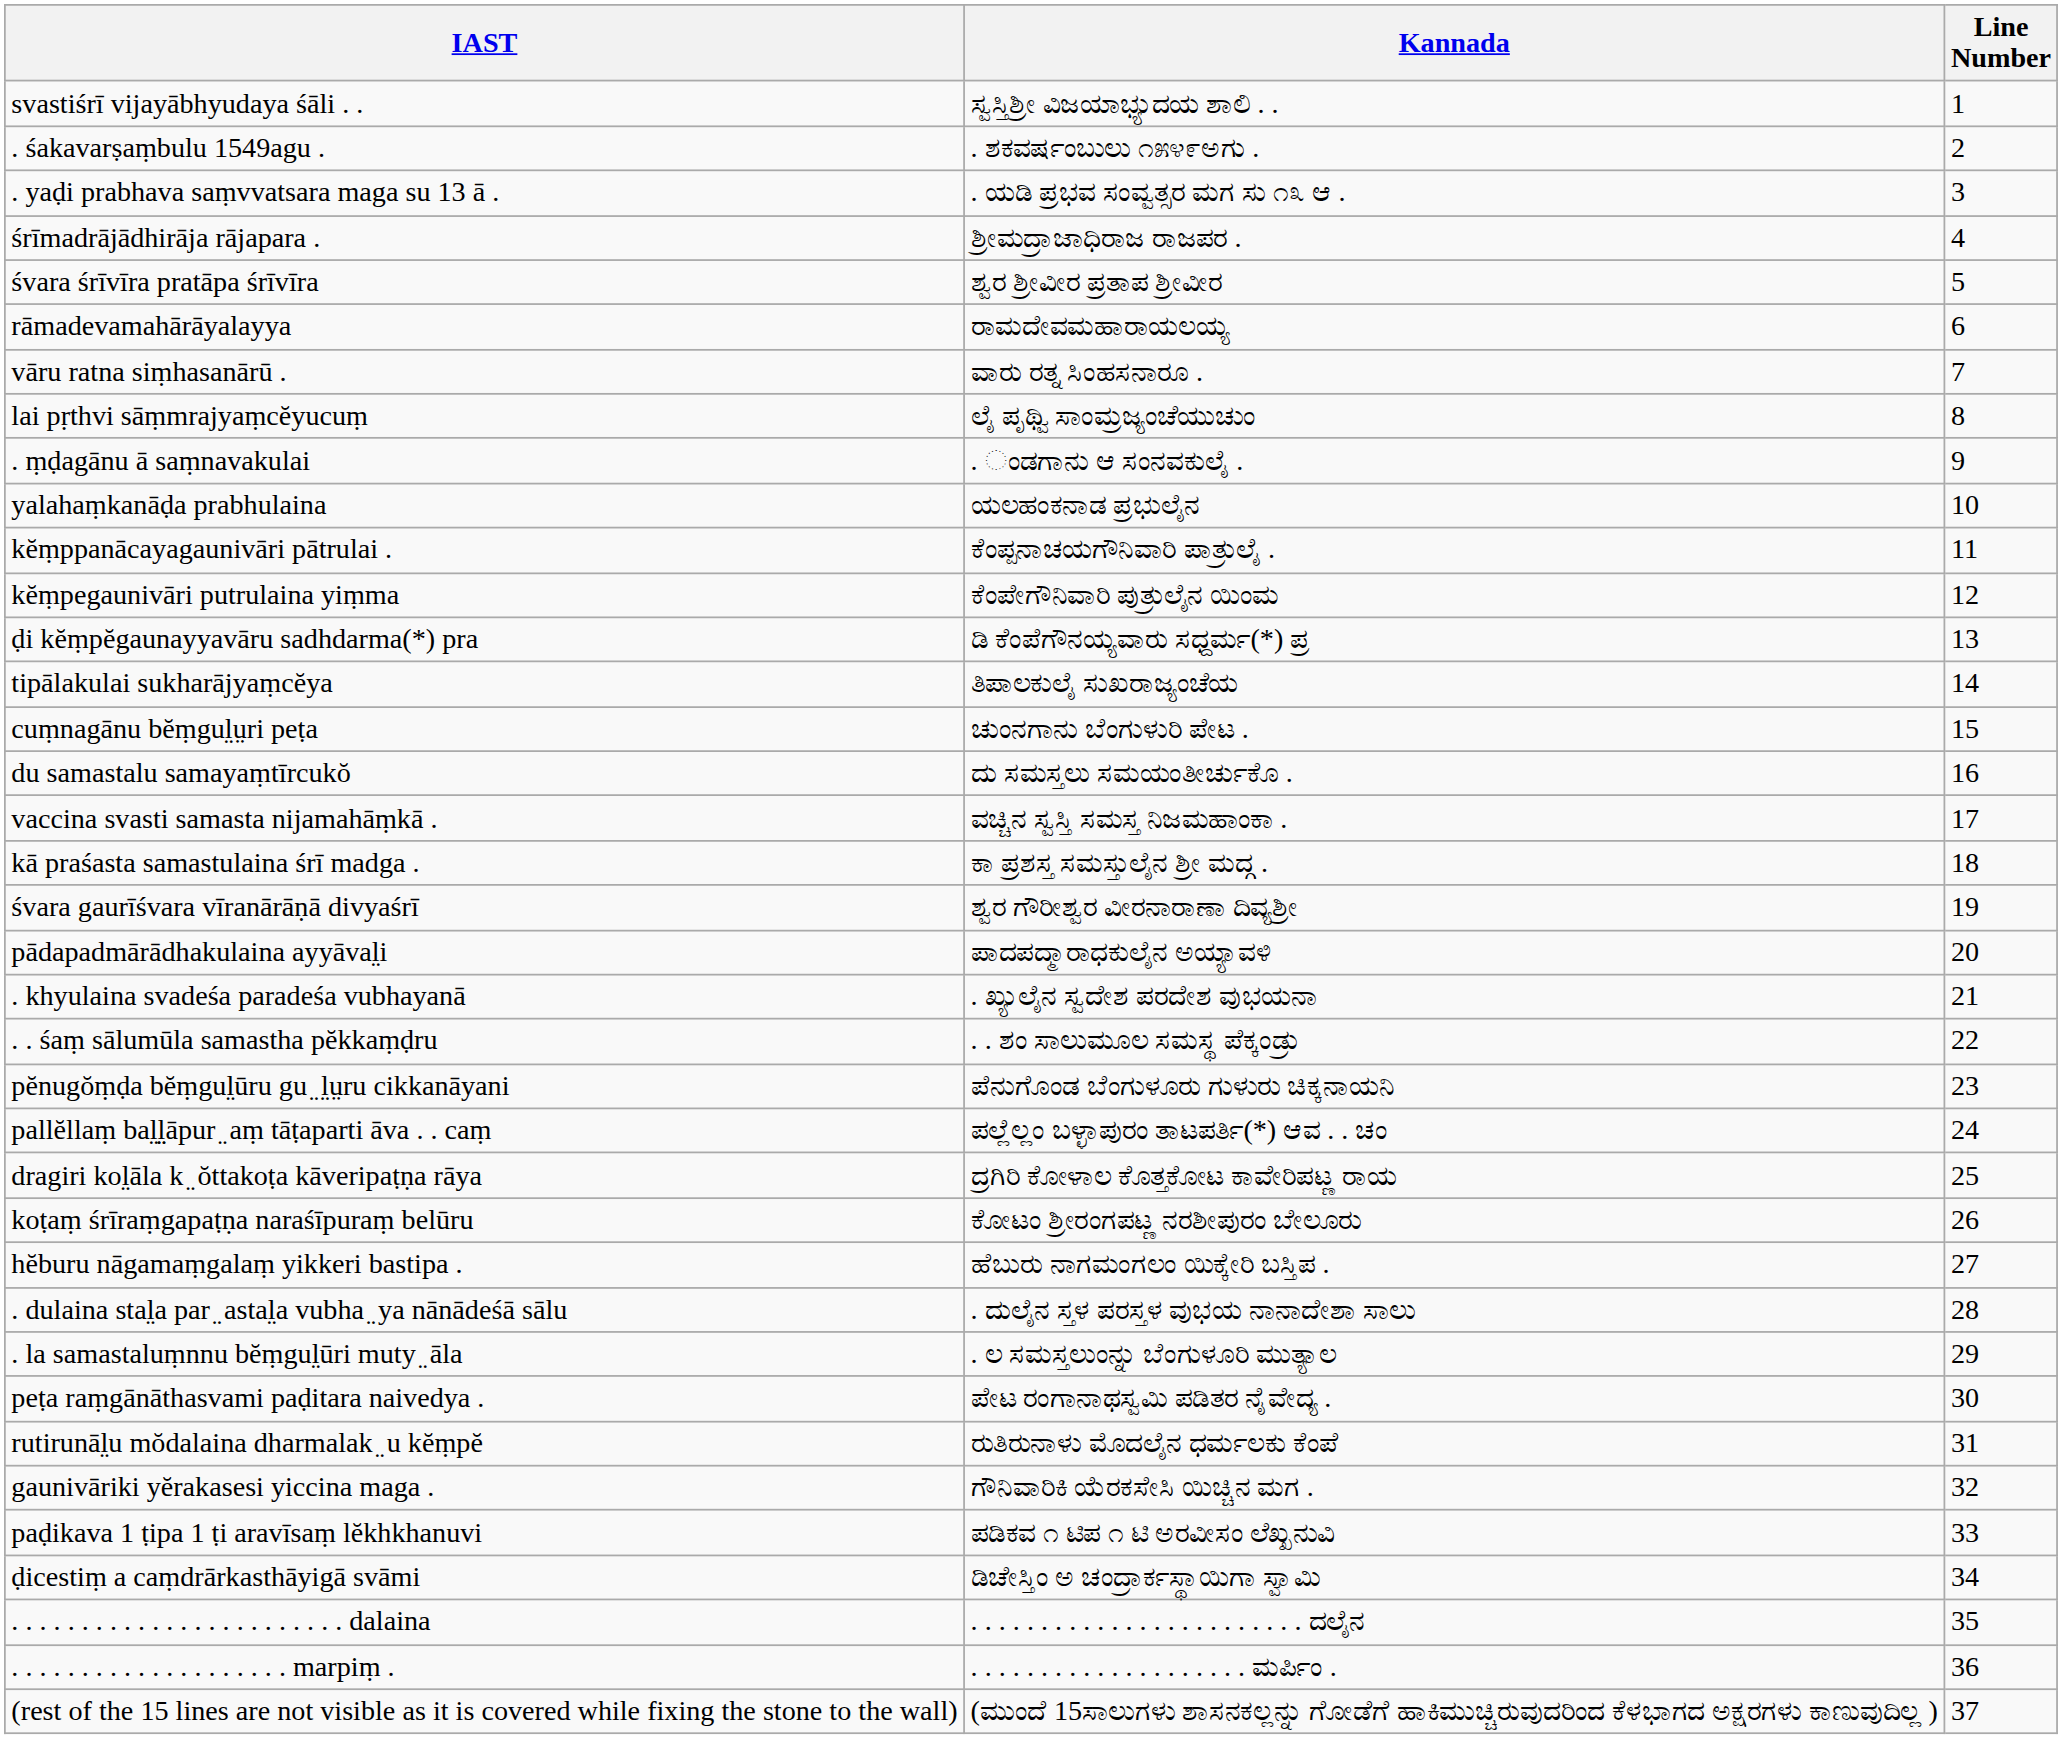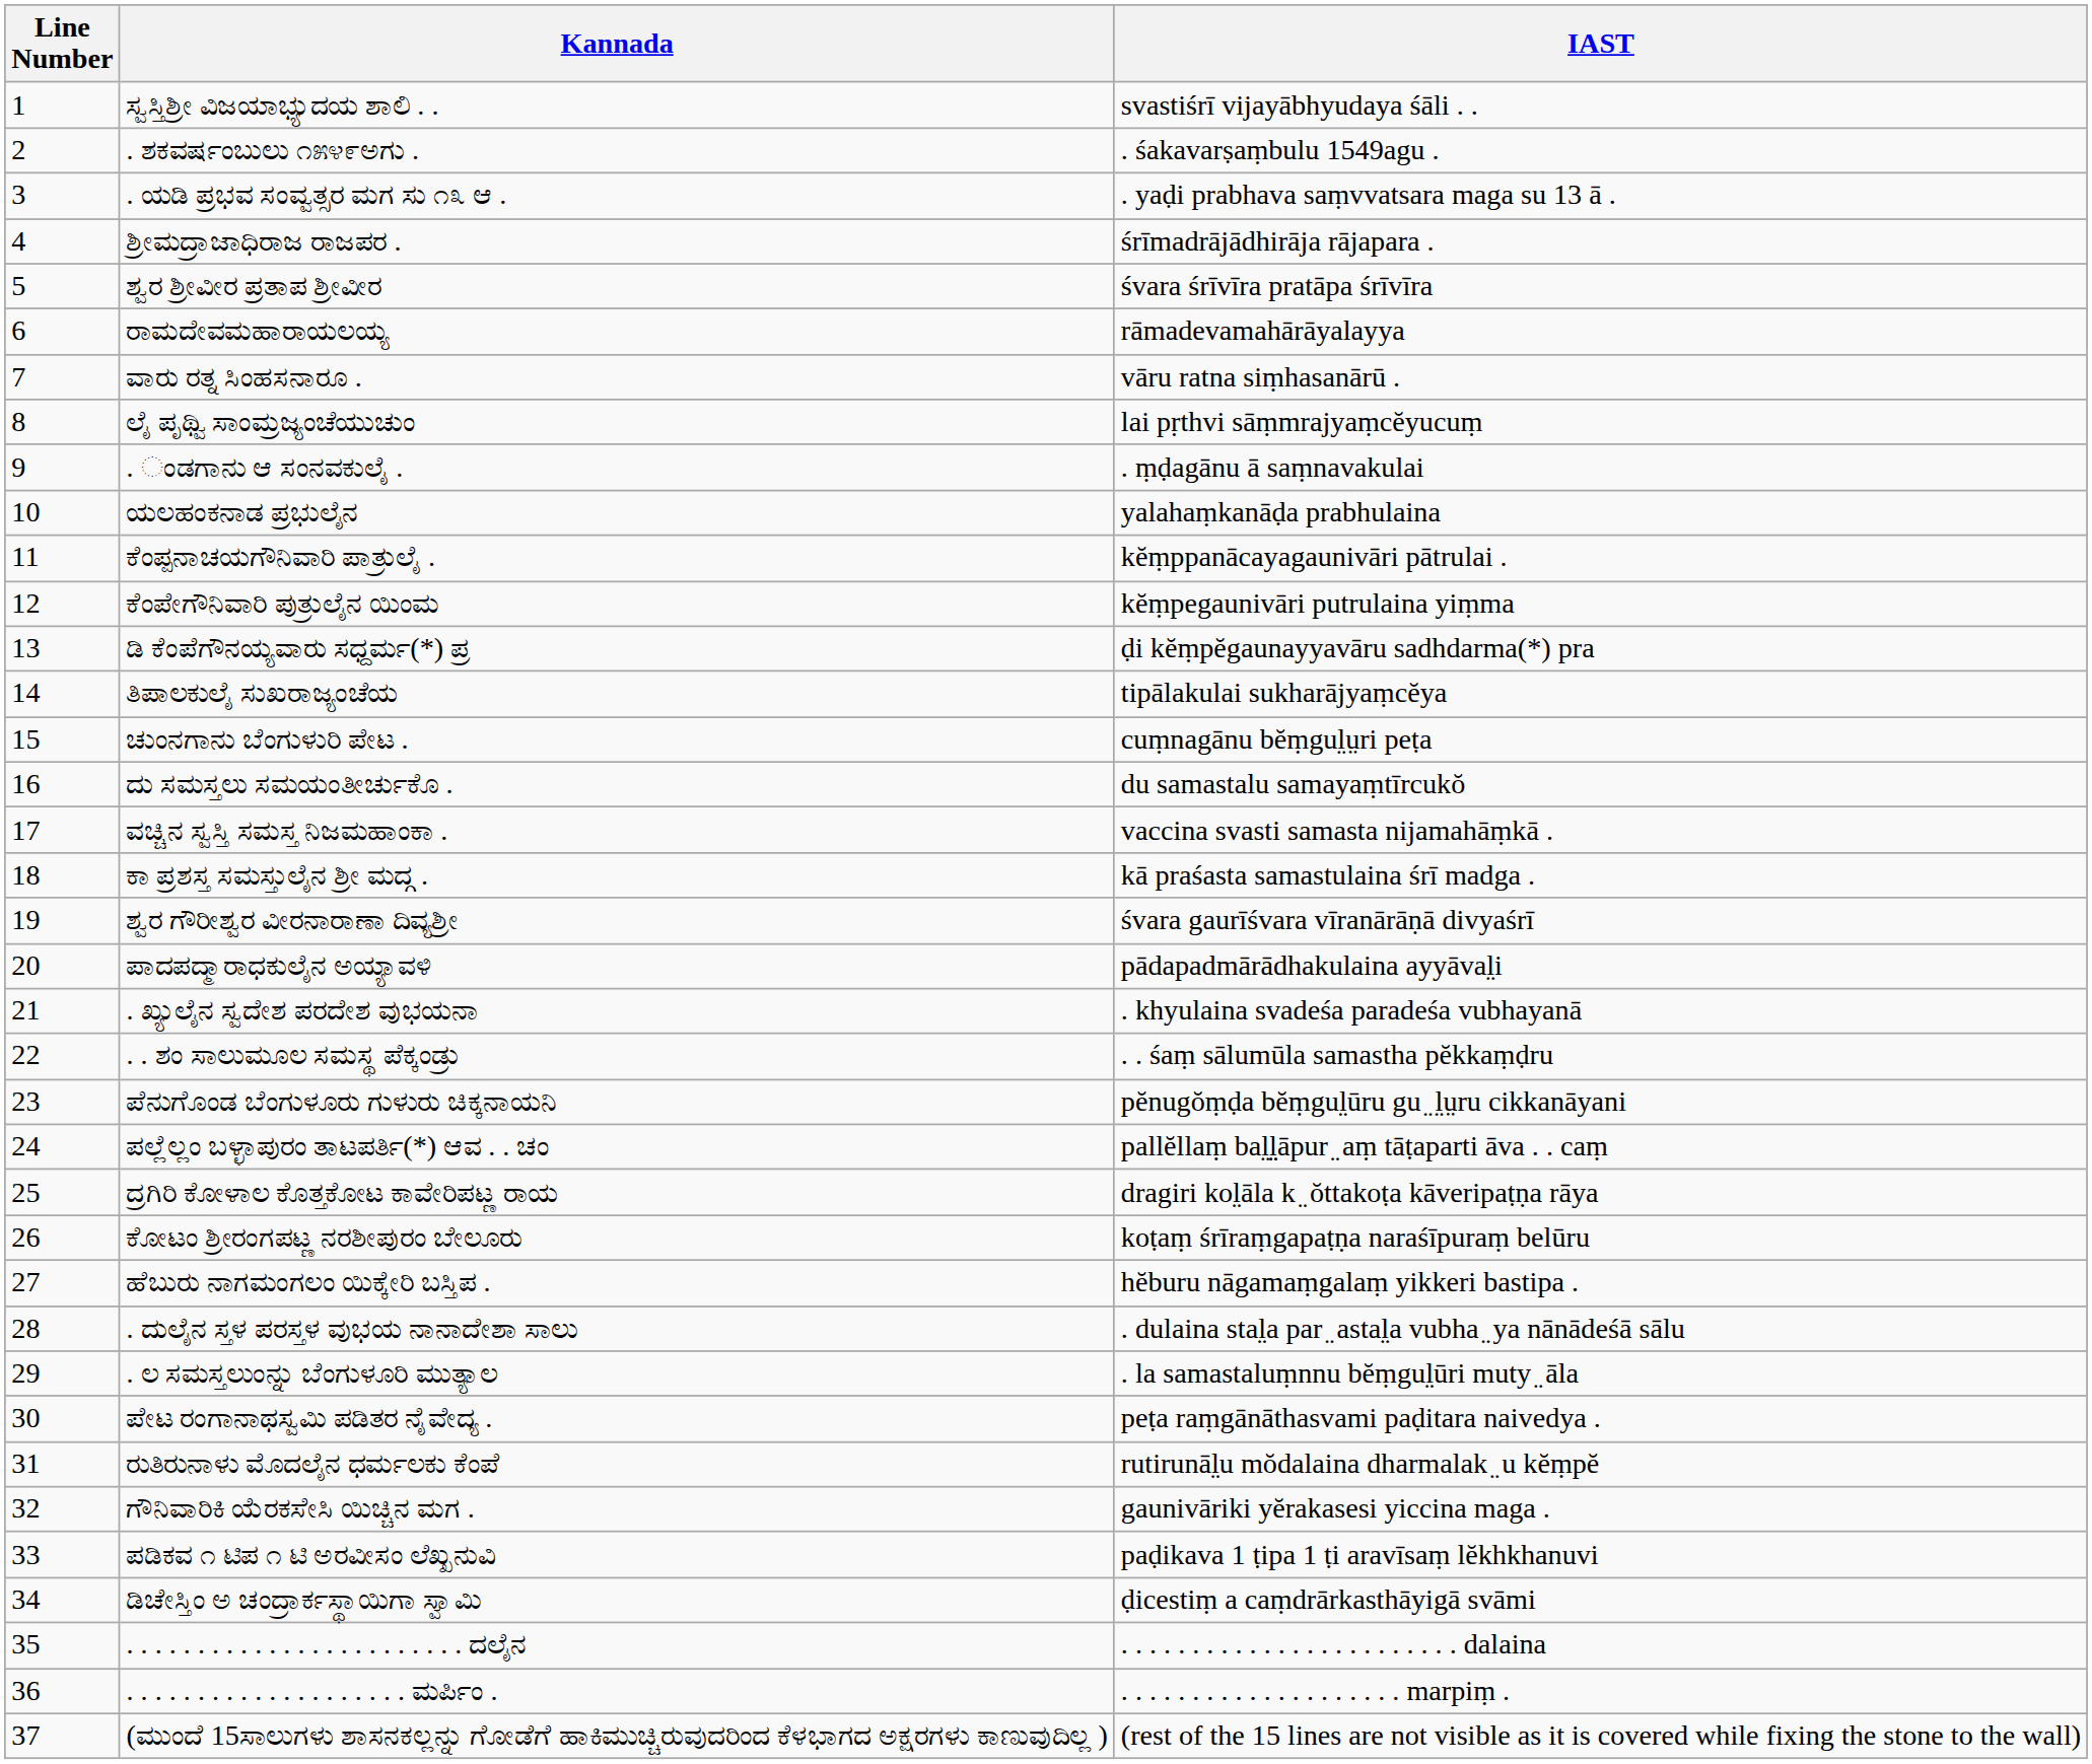columns swapped: Line Number <-> IAST
